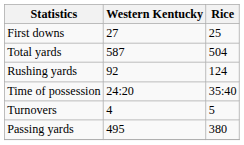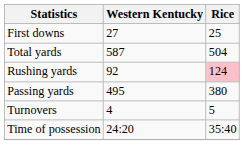Rushing yards | Rice: no background -> pink background
rows swapped: Passing yards <-> Time of possession
